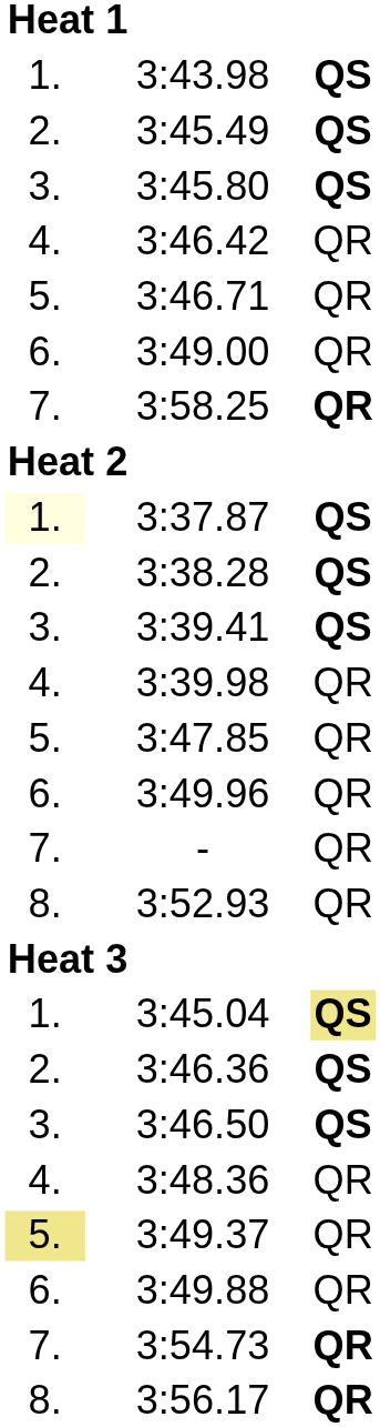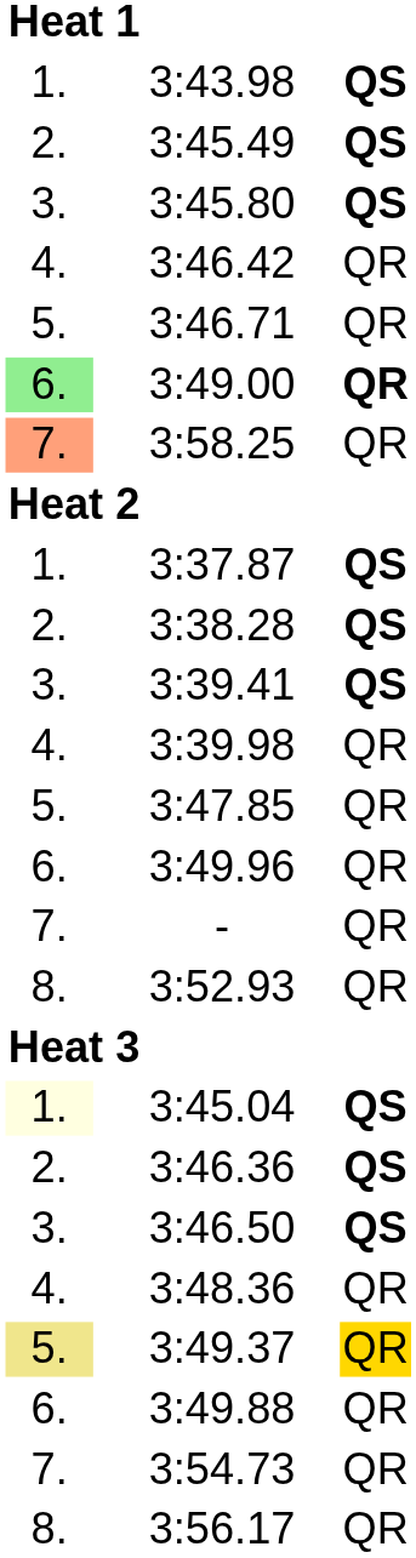3:49.00 | column 1: no background -> lightgreen background
3:49.00 | column 3: normal -> bold
3:58.25 | column 1: no background -> lightsalmon background
3:58.25 | column 3: bold -> normal
3:37.87 | column 1: lightyellow background -> no background
3:45.04 | column 1: no background -> lightyellow background
3:45.04 | column 3: khaki background -> no background
3:49.37 | column 3: no background -> gold background
3:54.73 | column 3: bold -> normal
3:56.17 | column 3: bold -> normal
